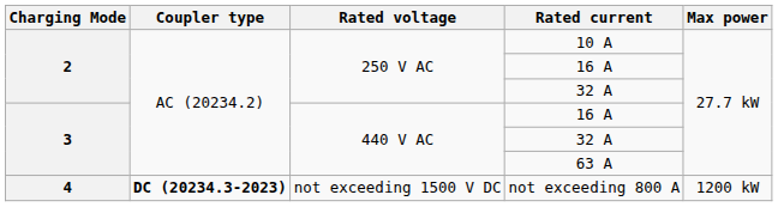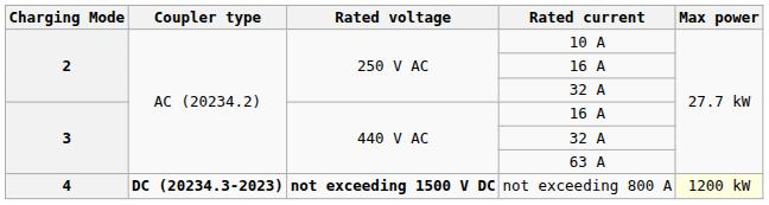not exceeding 800 A | Rated voltage: normal -> bold
not exceeding 800 A | Max power: no background -> lightyellow background
